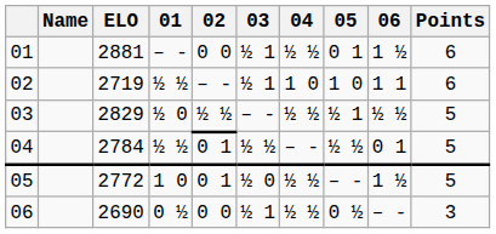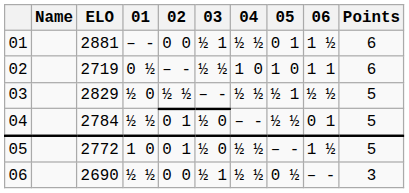row 3 | 01: ½ ½ -> 0 ½
row 3 | 03: ½ 1 -> ½ ½
row 5 | 03: ½ ½ -> ½ 0
row 7 | 01: 0 ½ -> ½ ½
